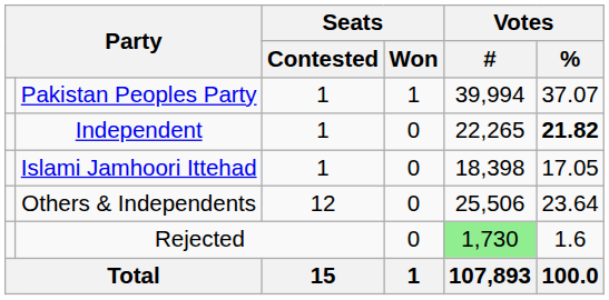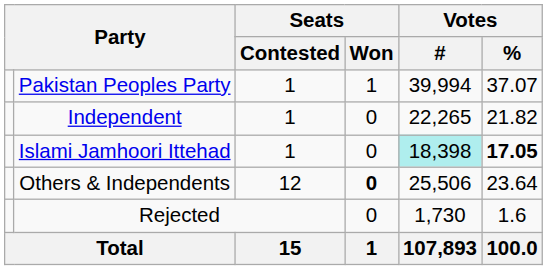Independent | Votes / %: bold -> normal
Islami Jamhoori Ittehad | Votes / #: no background -> paleturquoise background
Islami Jamhoori Ittehad | Votes / %: normal -> bold
Others & Independents | Seats / Won: normal -> bold
Rejected | Votes / #: lightgreen background -> no background
